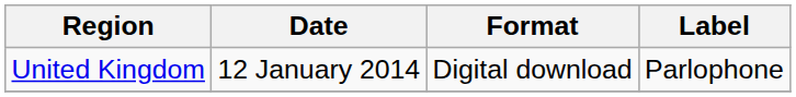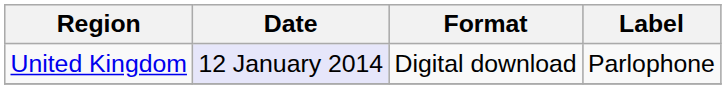United Kingdom | Date: no background -> lavender background
